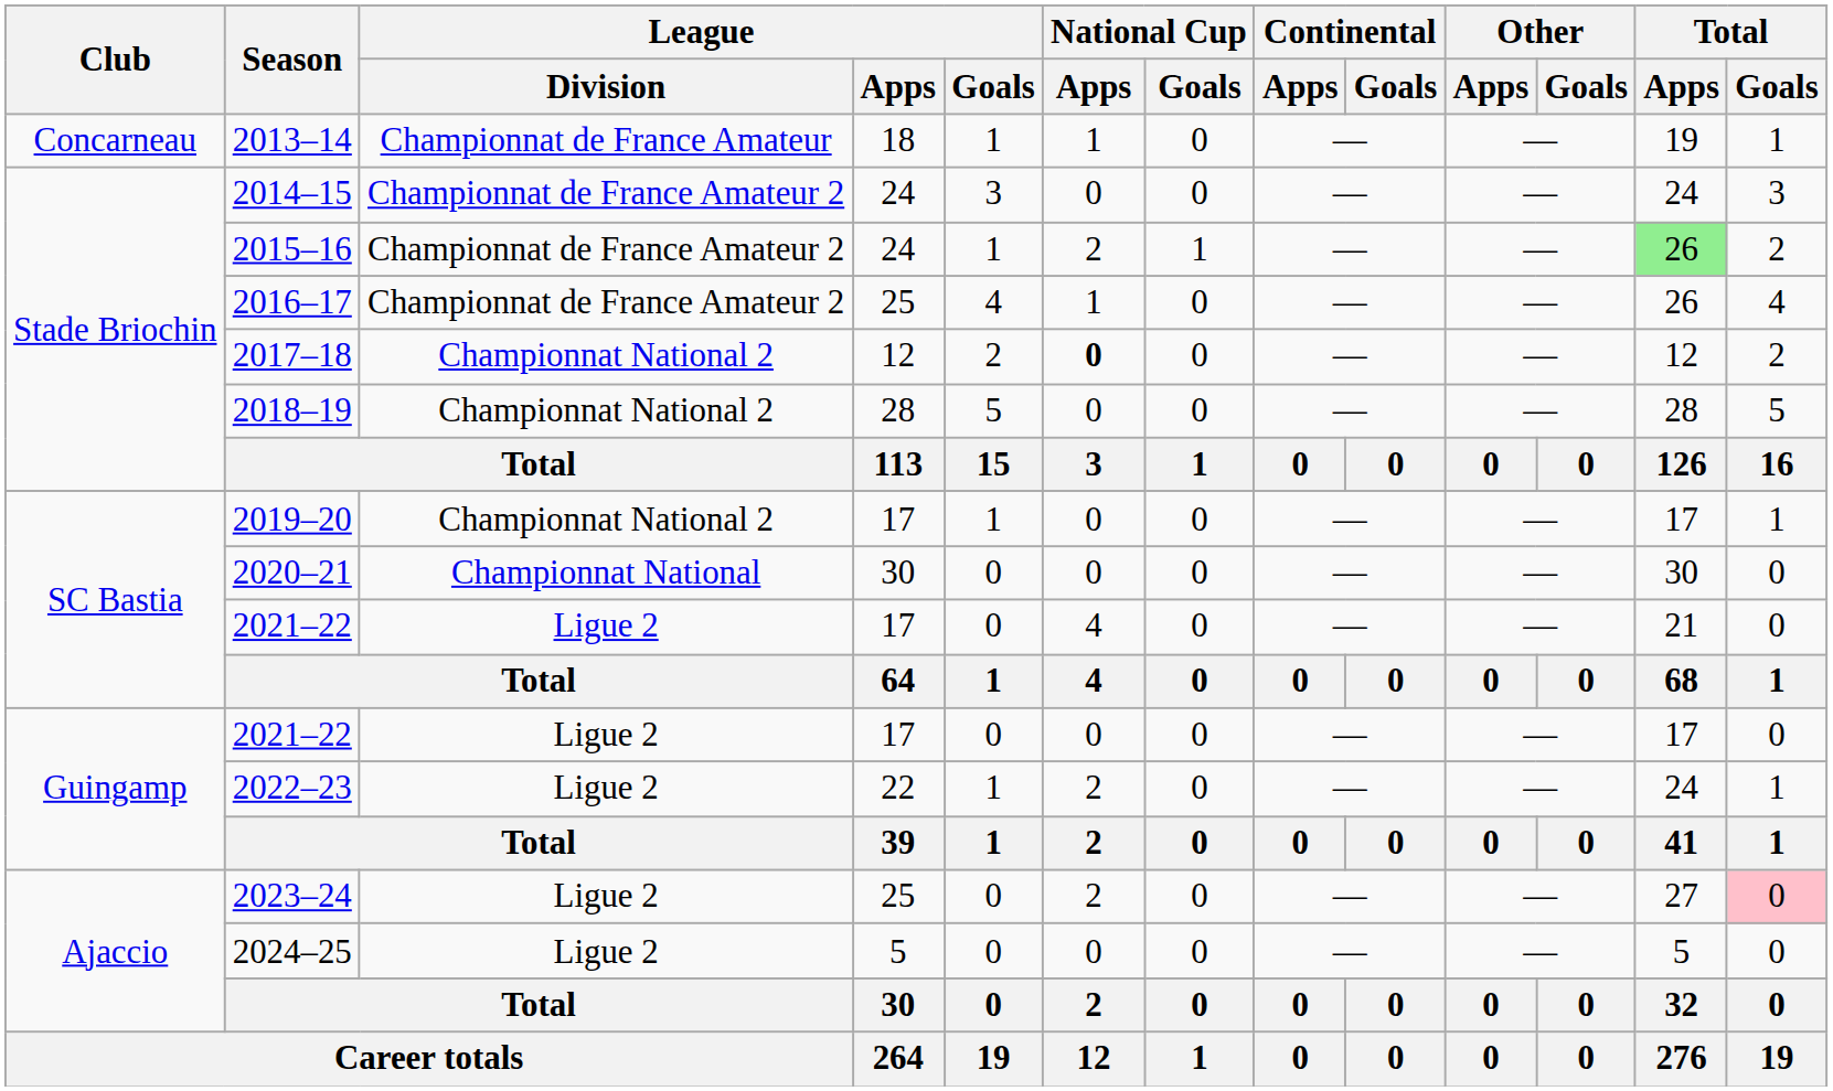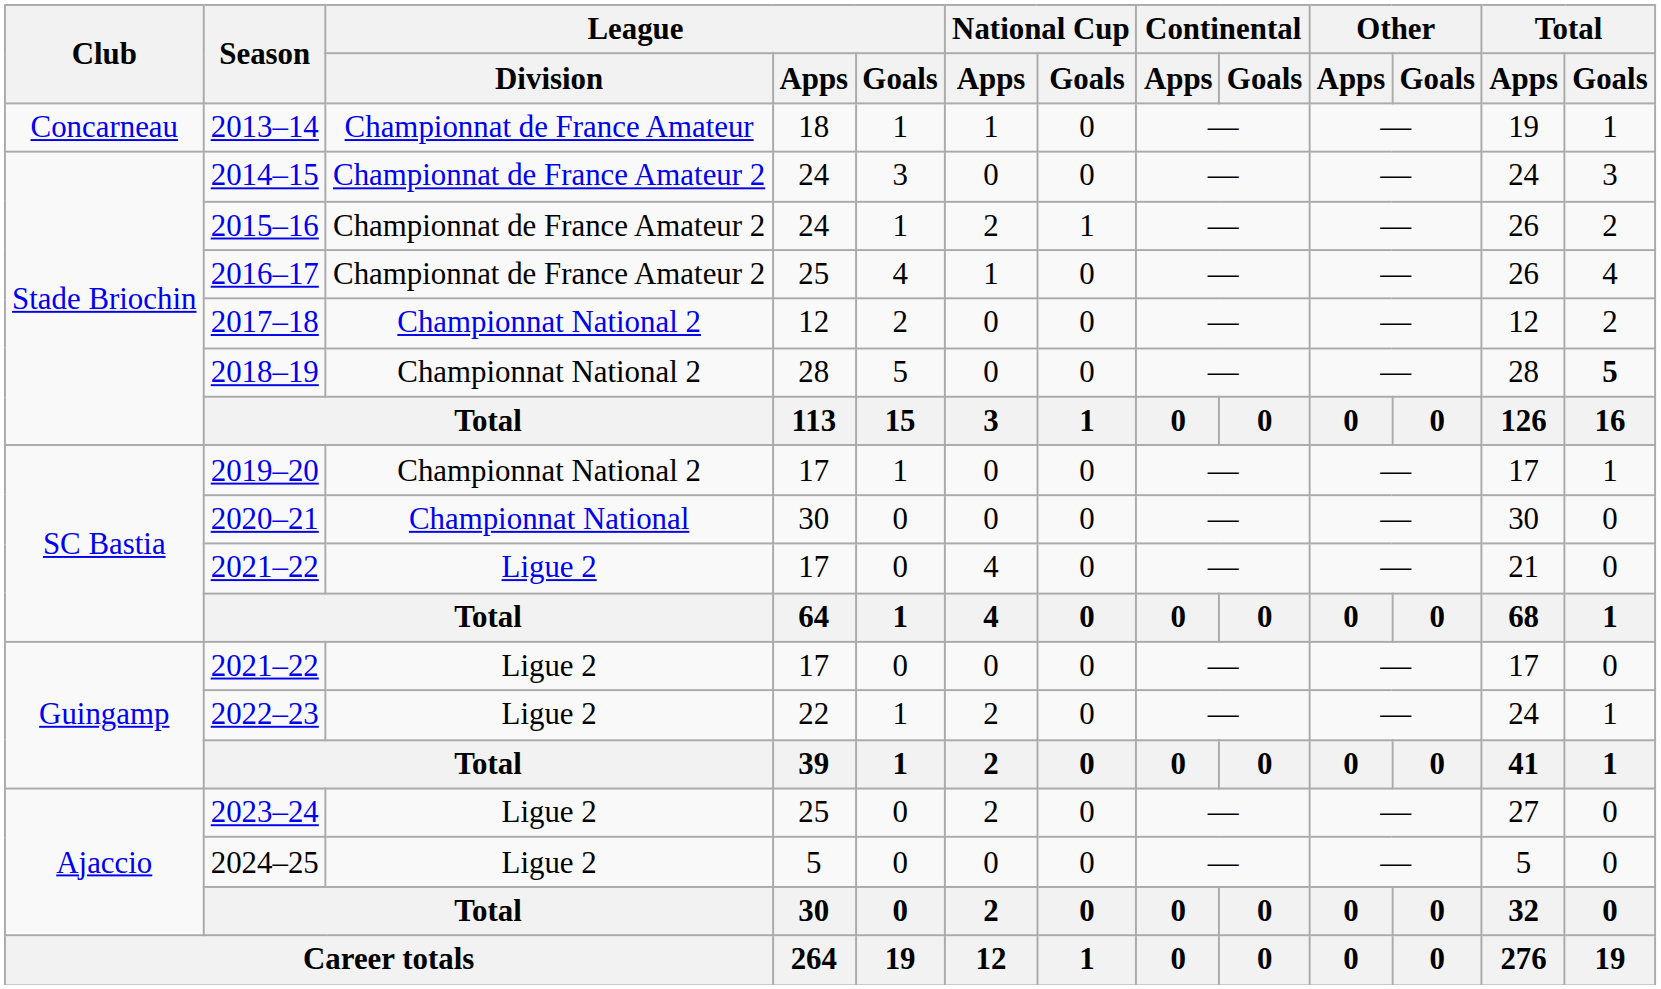2015–16 | Total / Apps: lightgreen background -> no background
2017–18 | National Cup / Apps: bold -> normal
2018–19 | Total / Goals: normal -> bold
2023–24 | Total / Goals: pink background -> no background
